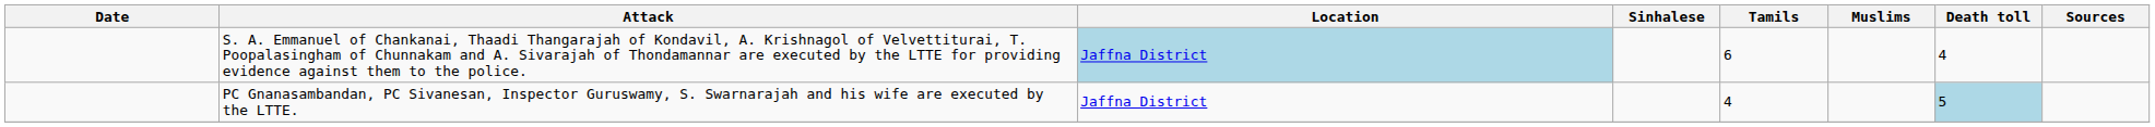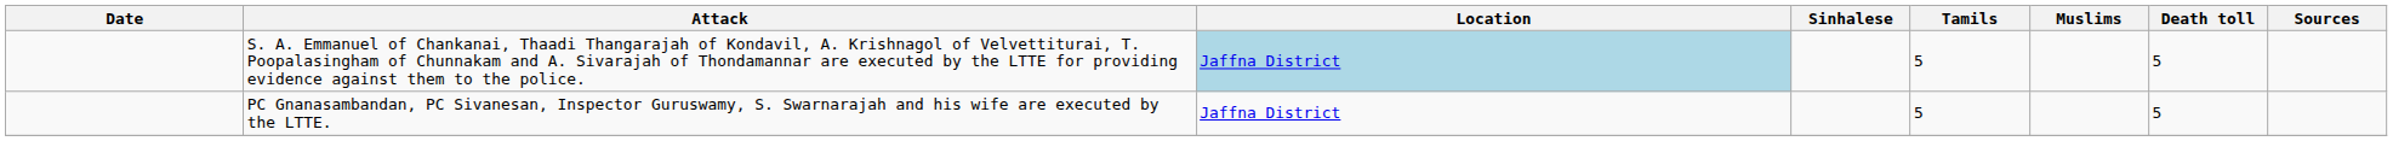row 2 | Tamils: 6 -> 5
row 2 | Death toll: 4 -> 5
row 3 | Tamils: 4 -> 5
row 3 | Death toll: lightblue background -> no background
